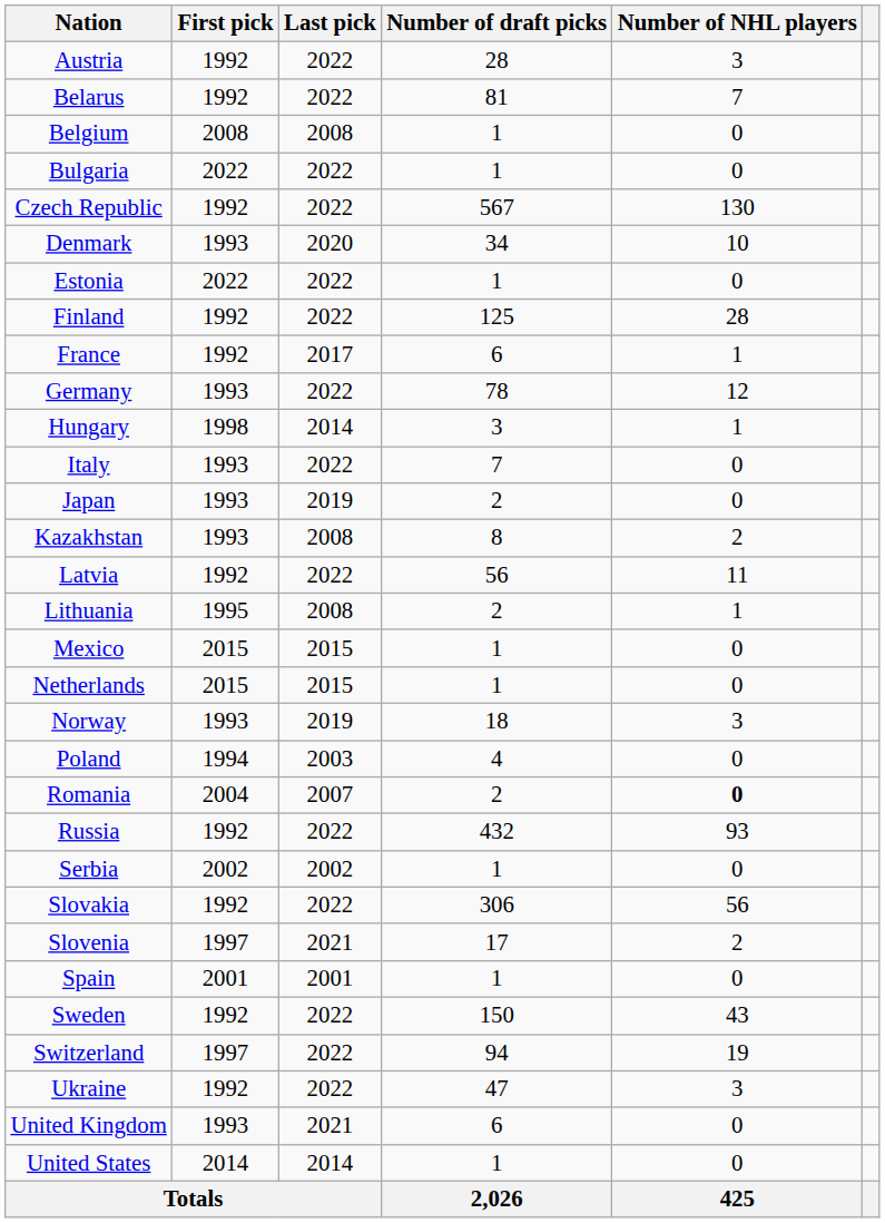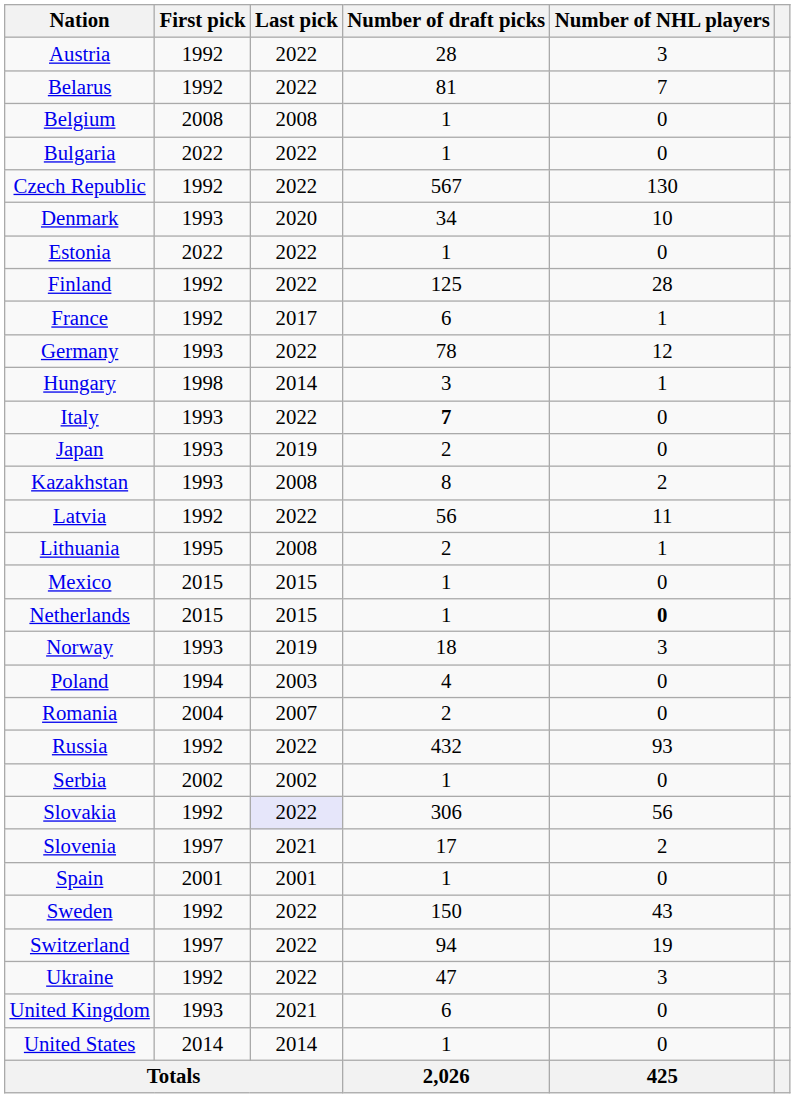Italy | Number of draft picks: normal -> bold
Netherlands | Number of NHL players: normal -> bold
Romania | Number of NHL players: bold -> normal
Slovakia | Last pick: no background -> lavender background
